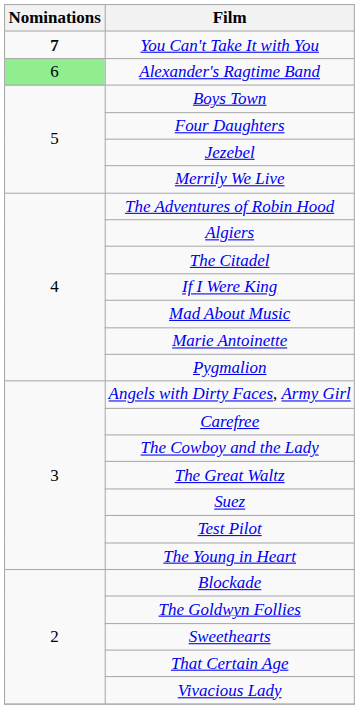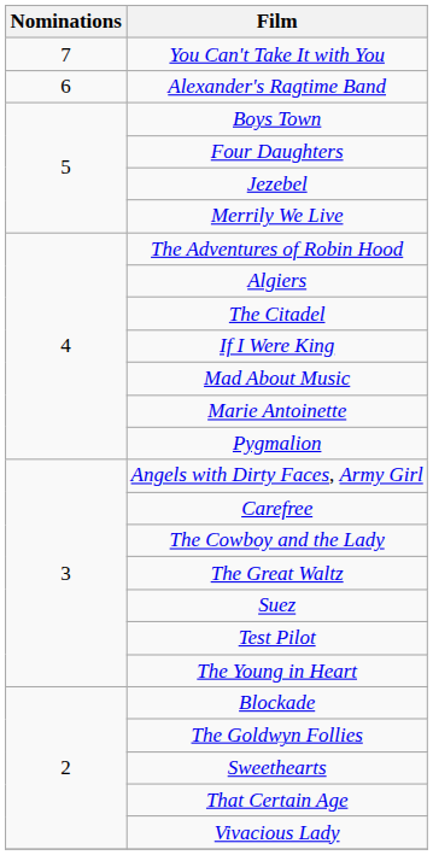You Can't Take It with You | Nominations: bold -> normal
Alexander's Ragtime Band | Nominations: lightgreen background -> no background
